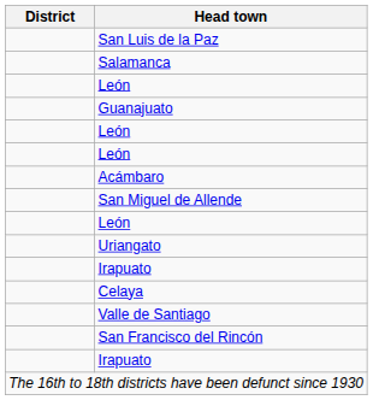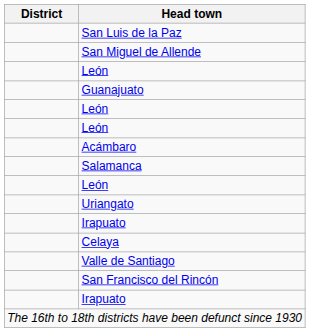row 3 | Head town: Salamanca -> San Miguel de Allende
row 9 | Head town: San Miguel de Allende -> Salamanca
